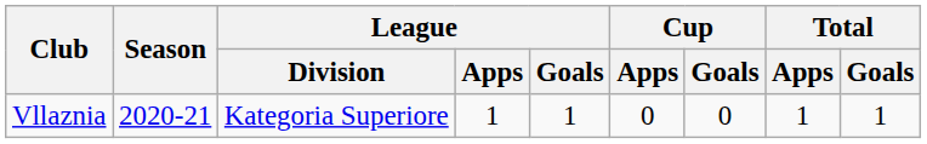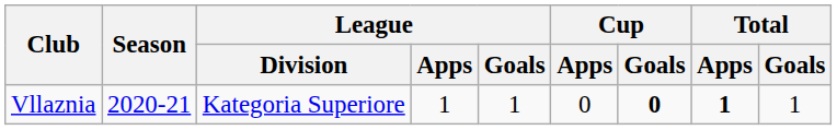Vllaznia | Cup / Goals: normal -> bold
Vllaznia | Total / Apps: normal -> bold
